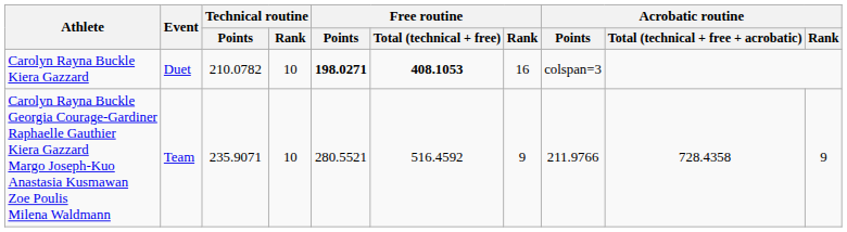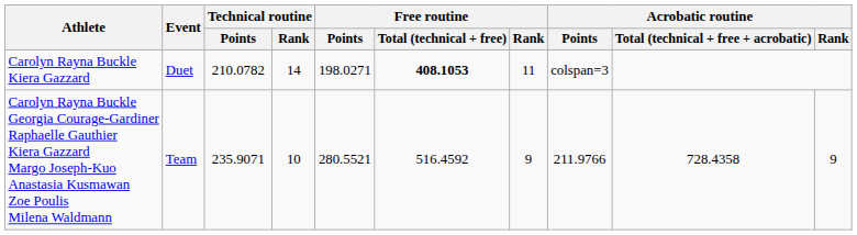Carolyn Rayna Buckle Kiera Gazzard | Technical routine / Rank: 10 -> 14
Carolyn Rayna Buckle Kiera Gazzard | Free routine / Points: bold -> normal
Carolyn Rayna Buckle Kiera Gazzard | Free routine / Rank: 16 -> 11
